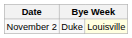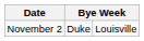November 2 | column 3: lightyellow background -> no background
